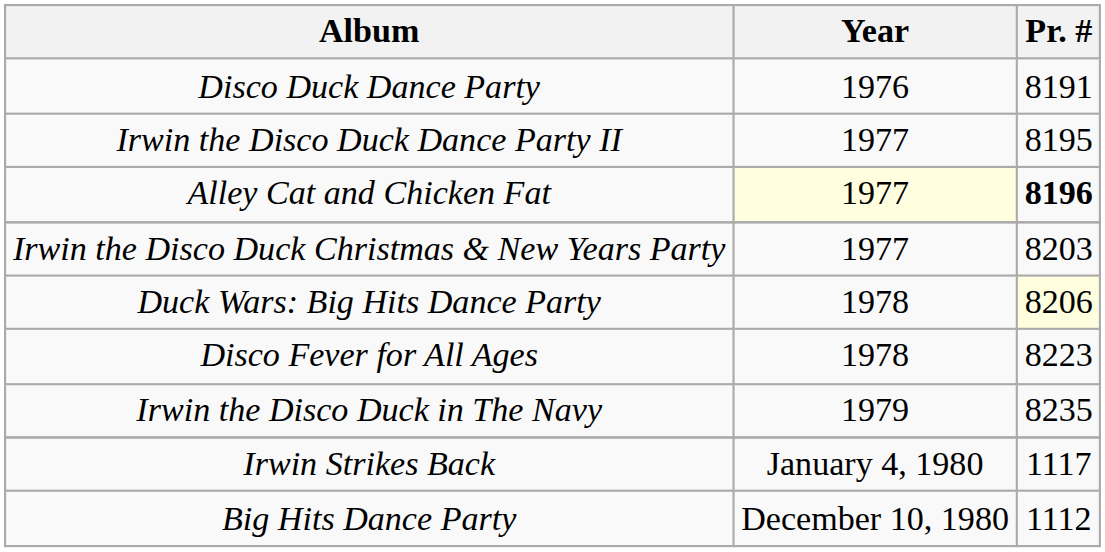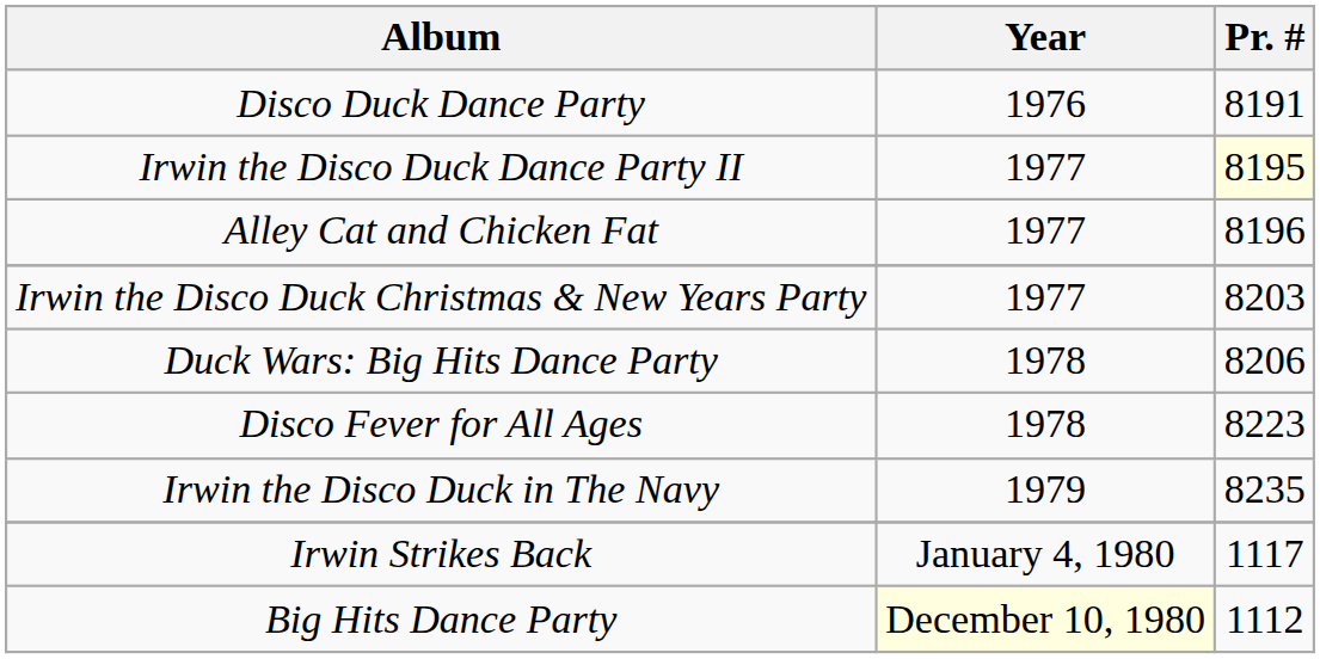Irwin the Disco Duck Dance Party II | Pr. #: no background -> lightyellow background
Alley Cat and Chicken Fat | Year: lightyellow background -> no background
Alley Cat and Chicken Fat | Pr. #: bold -> normal
Duck Wars: Big Hits Dance Party | Pr. #: lightyellow background -> no background
Big Hits Dance Party | Year: no background -> lightyellow background
